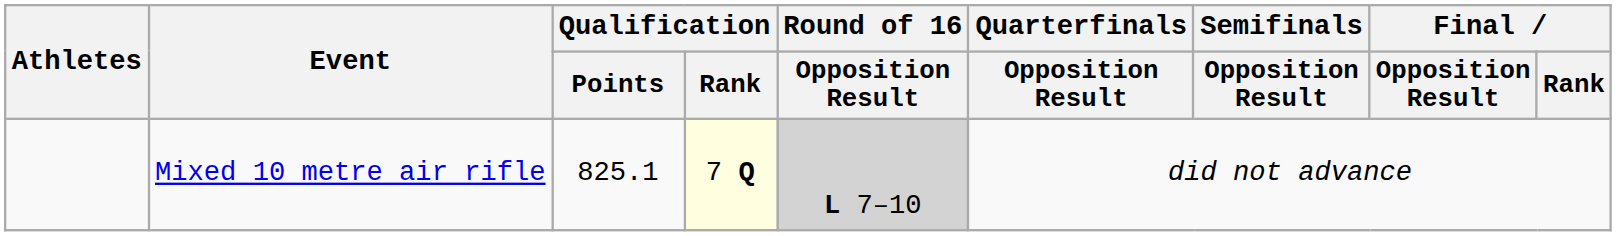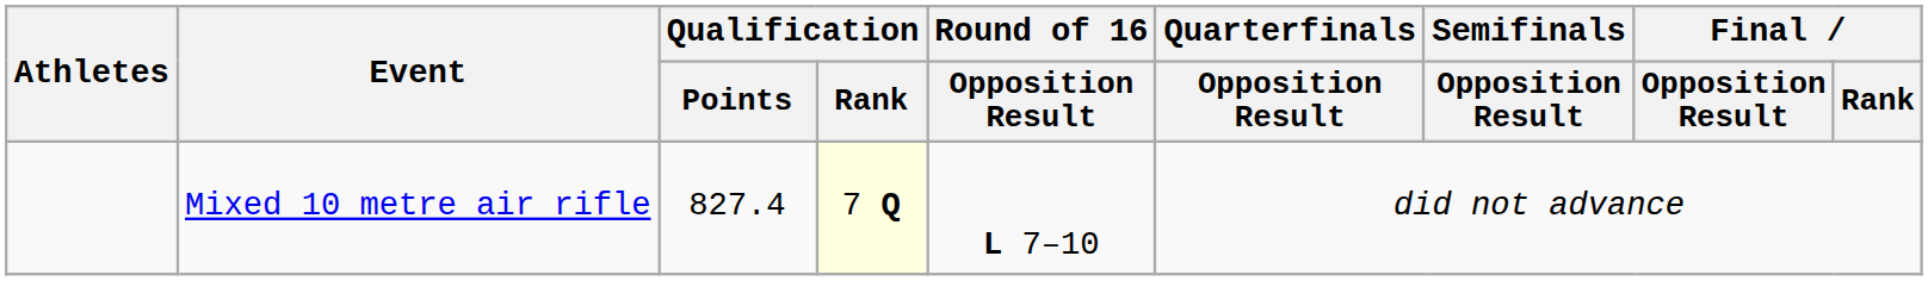Mixed 10 metre air rifle | Qualification / Points: 825.1 -> 827.4
Mixed 10 metre air rifle | Round of 16 / Opposition Result: lightgrey background -> no background
